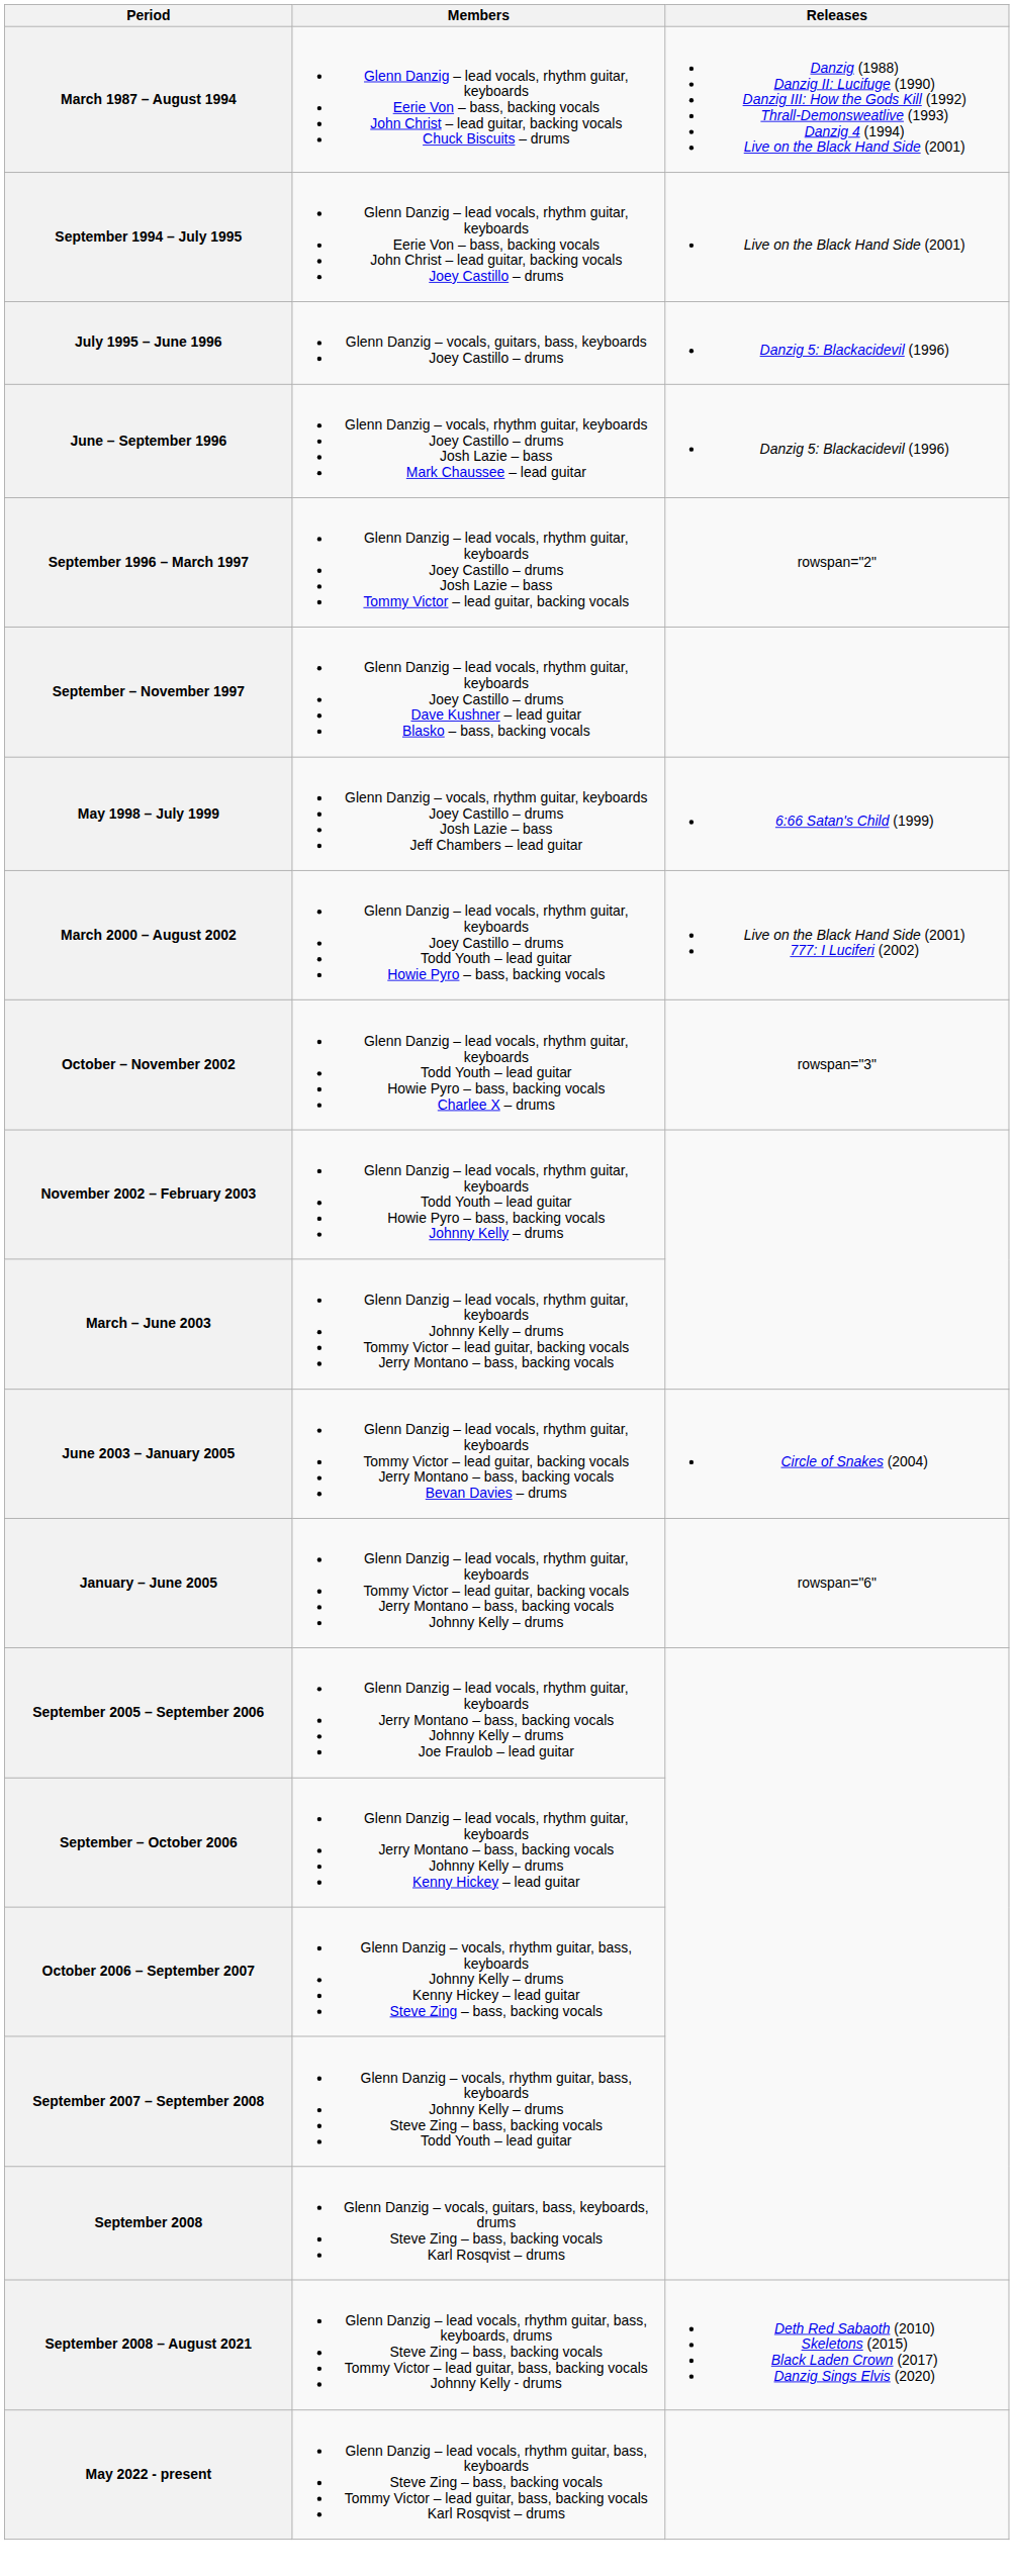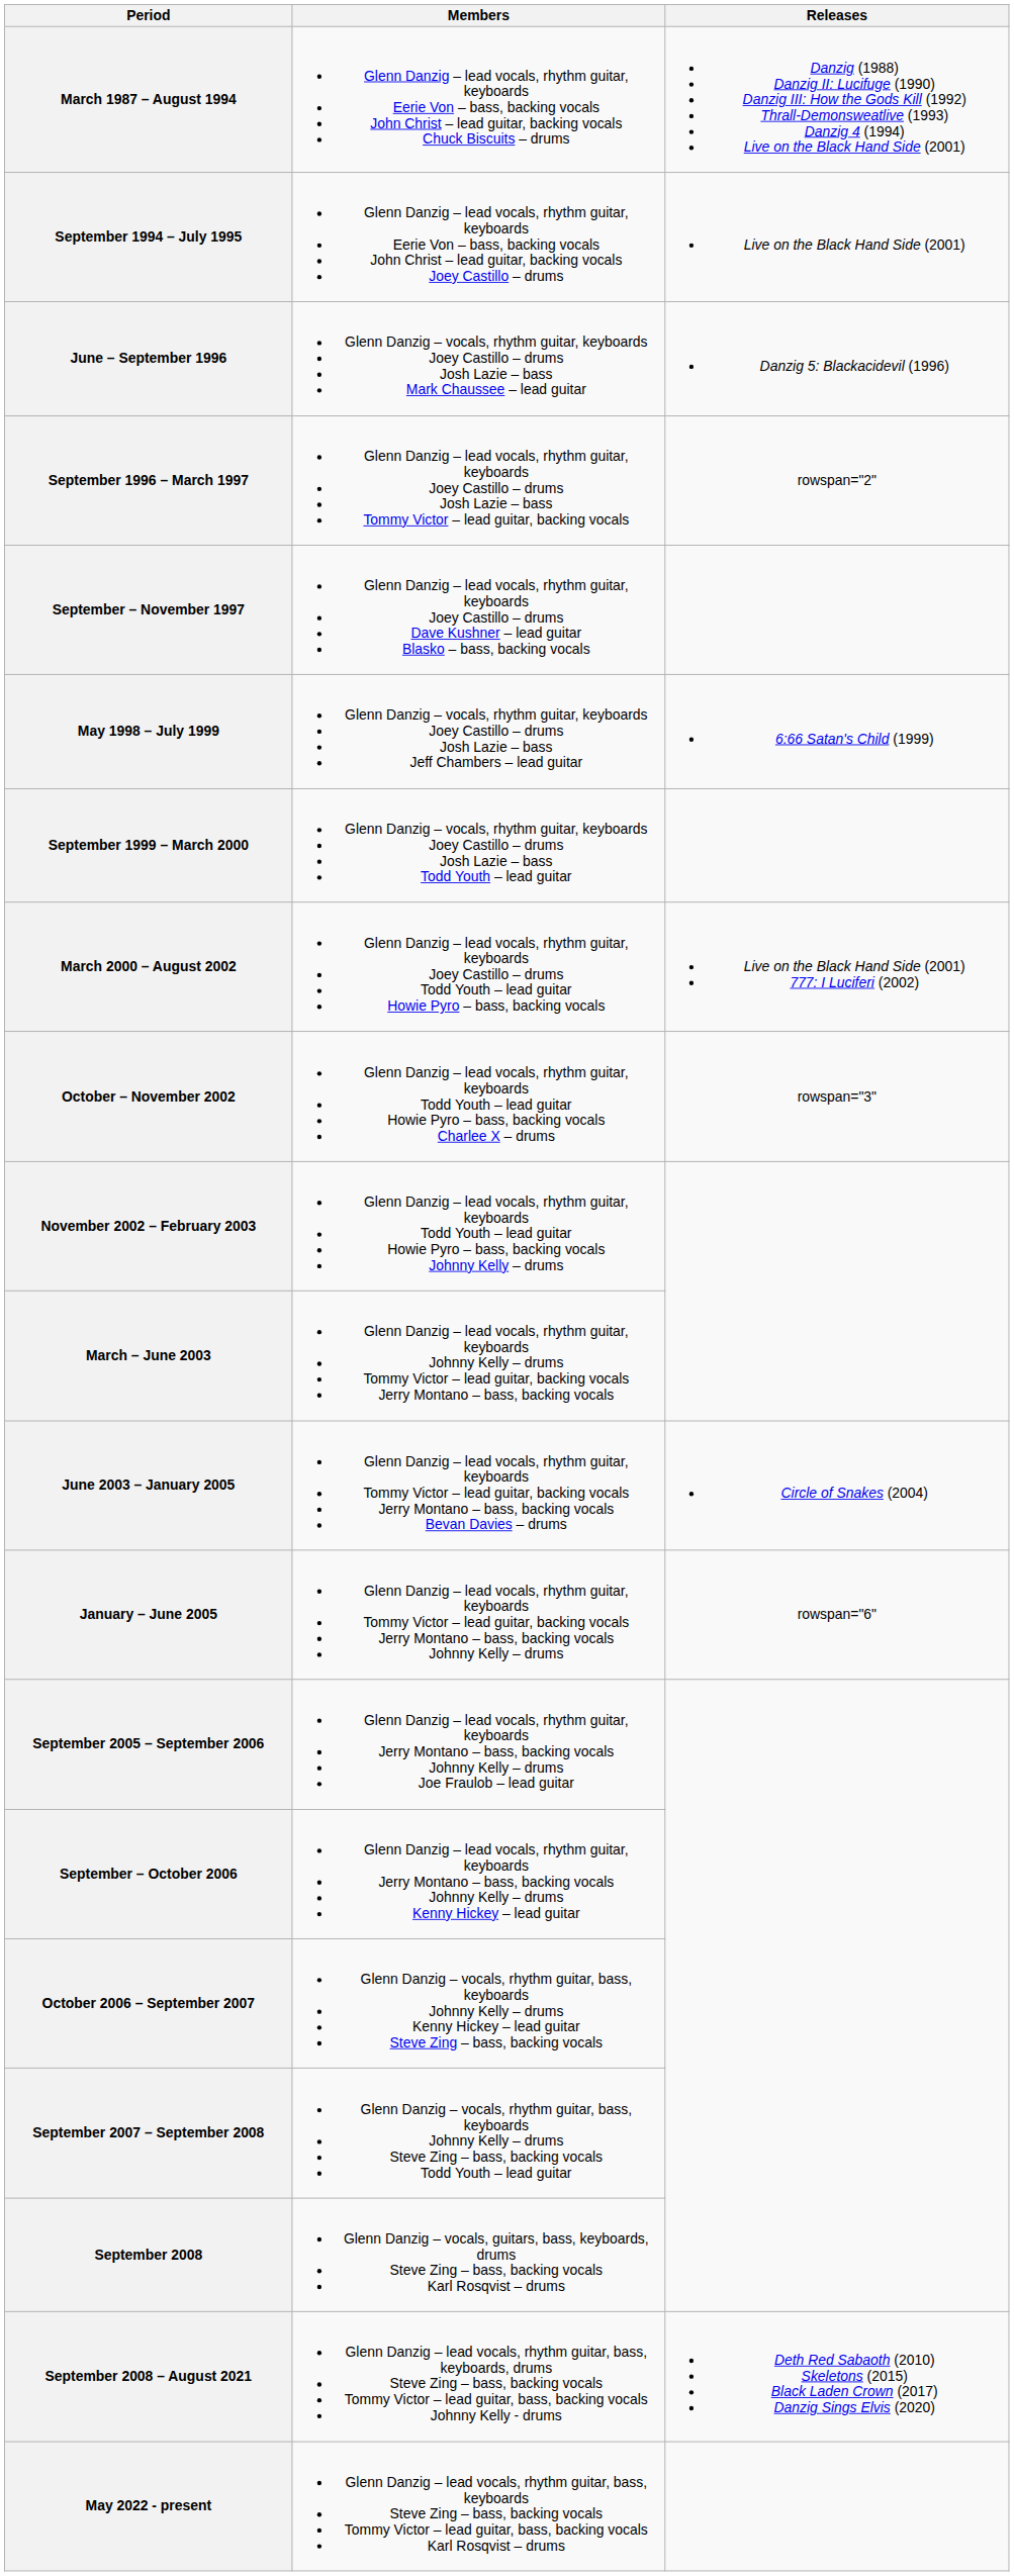- row: July 1995 – June 1996 | Glenn Danzig – vocals, guitars, bass, keyboards Joey Castillo – drums | Danzig 5: Blackacidevil (1996)
+ row: September 1999 – March 2000 | Glenn Danzig – vocals, rhythm guitar, keyboards Joey Castillo – drums Josh Lazie – bass Todd Youth – lead guitar
